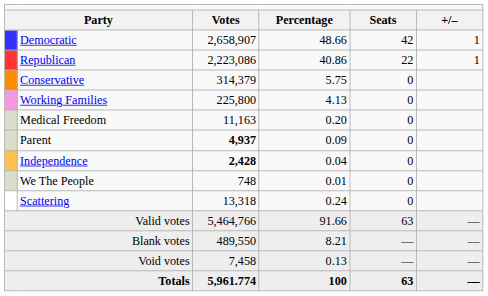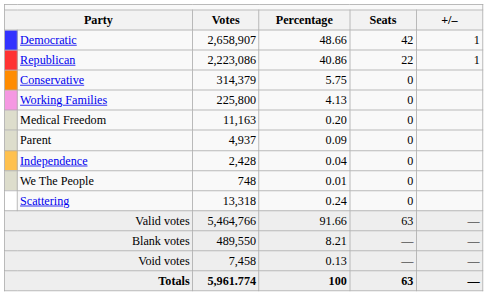Parent | column 3: bold -> normal
Independence | column 3: bold -> normal
